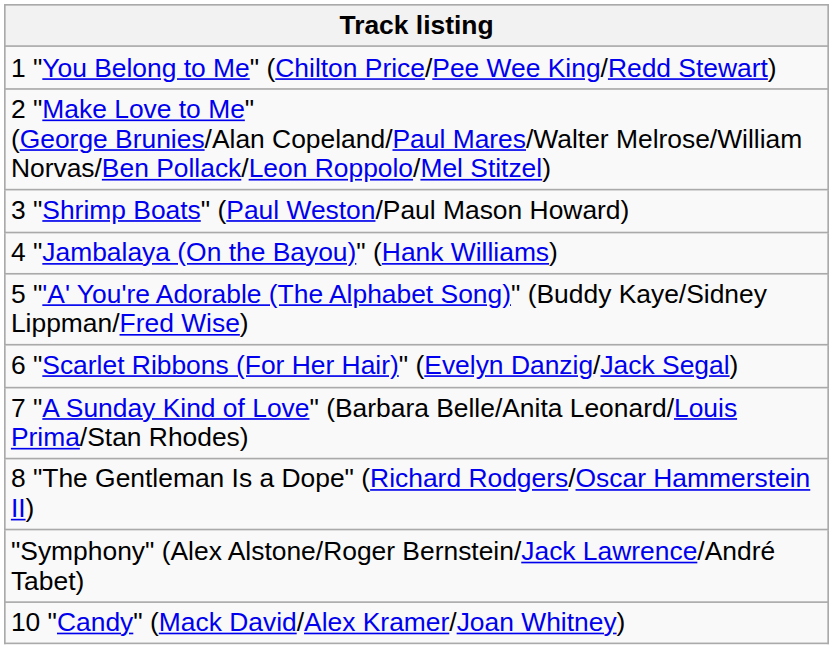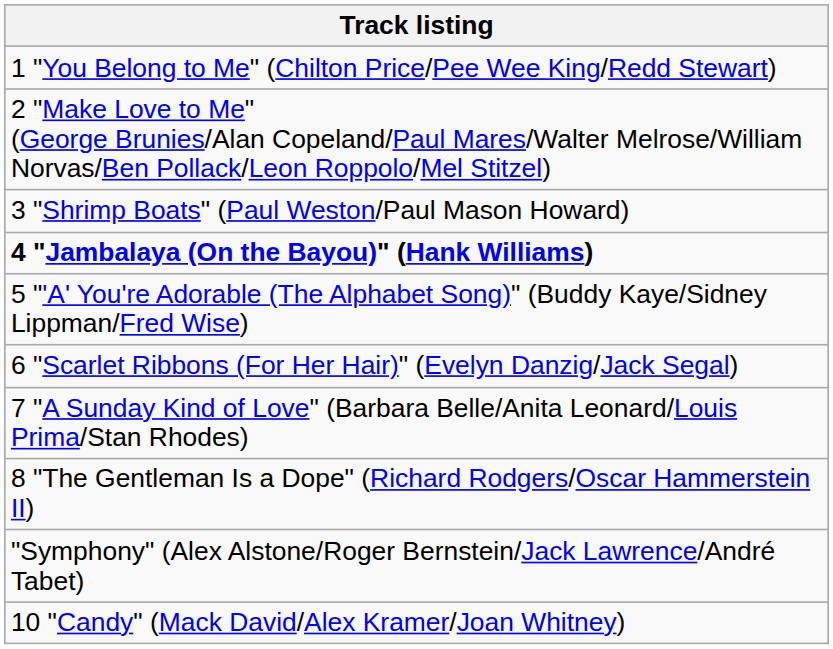row 5 | column 1: normal -> bold
